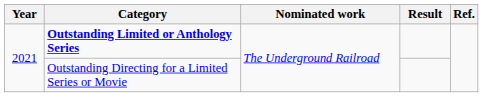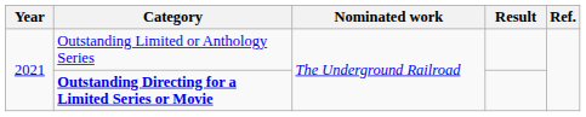Outstanding Limited or Anthology Series | Category: bold -> normal
Outstanding Directing for a Limited Series or Movie | Category: normal -> bold
